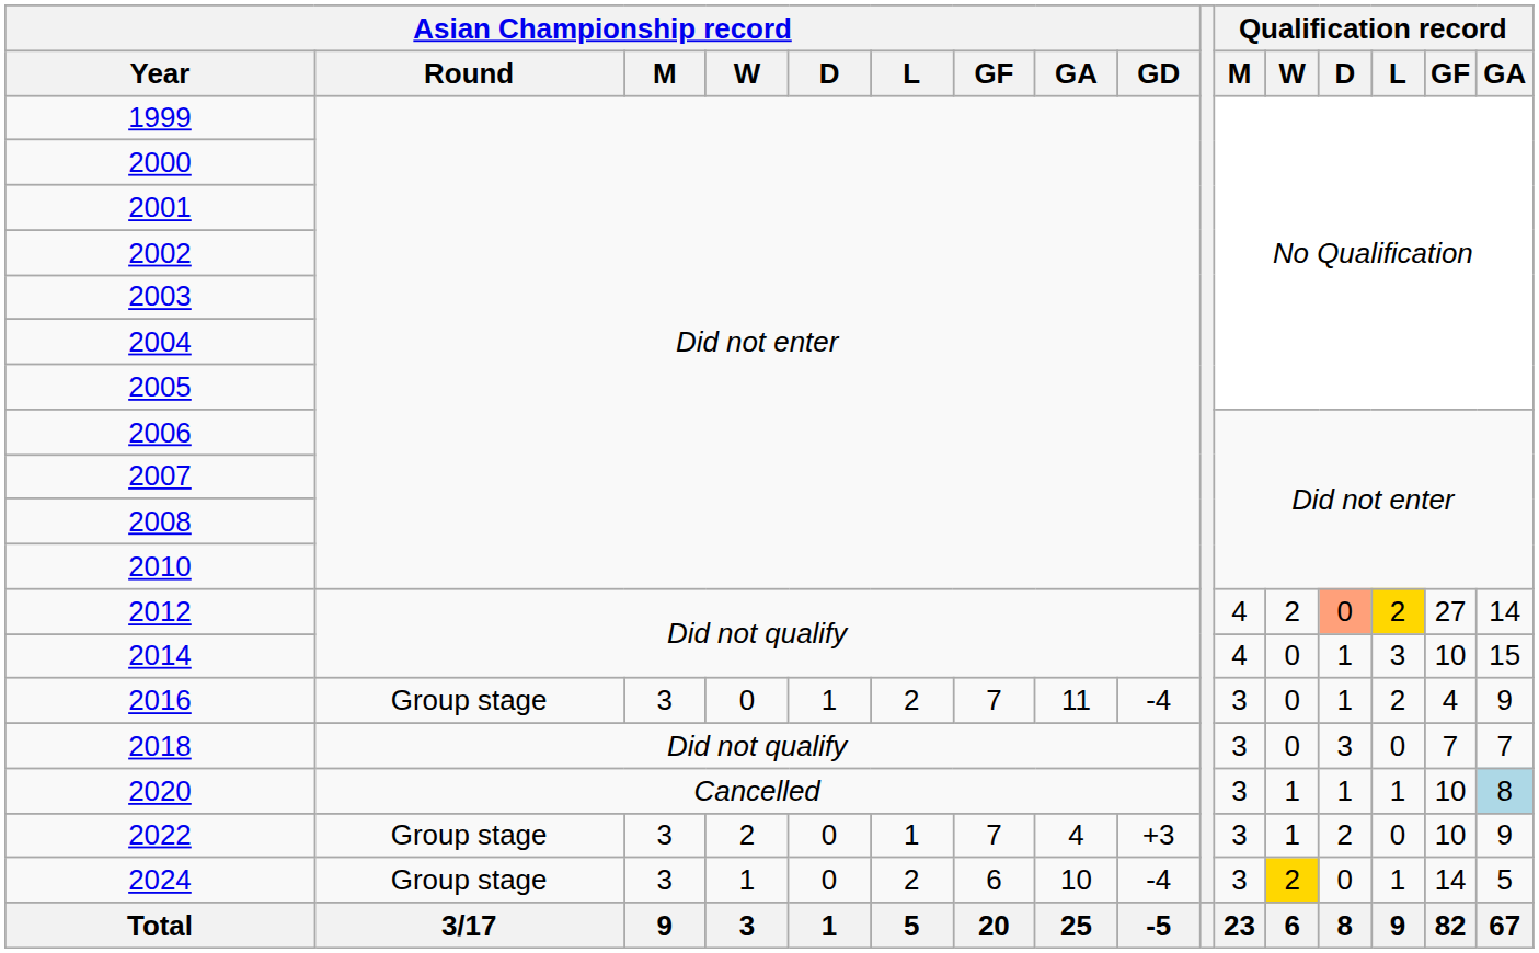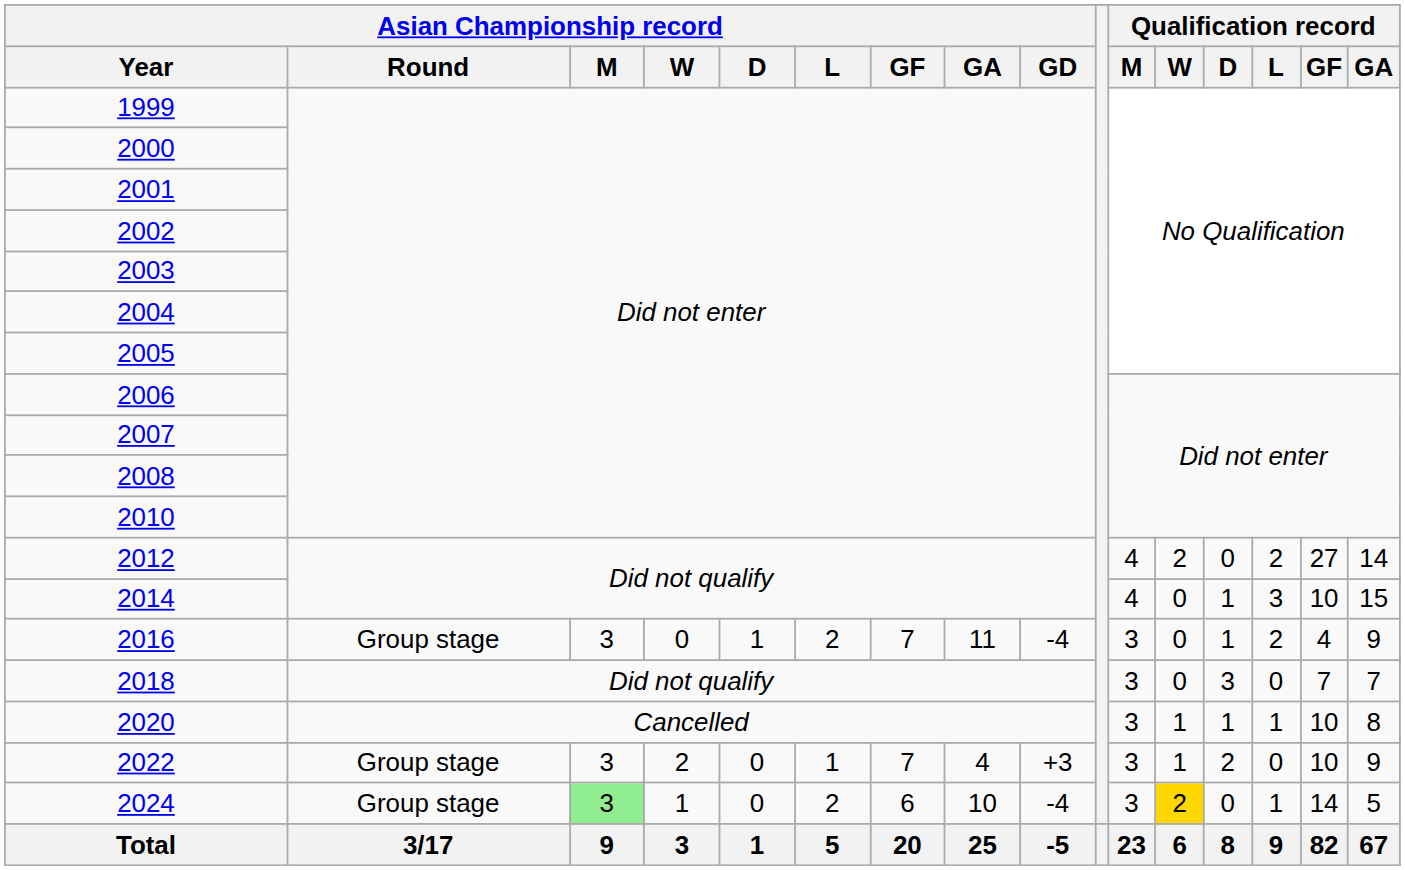2012 | Qualification record / D: lightsalmon background -> no background
2012 | Qualification record / L: gold background -> no background
2020 | Qualification record / GA: lightblue background -> no background
2024 | Asian Championship record / M: no background -> lightgreen background
